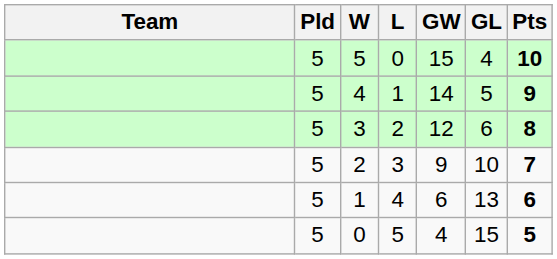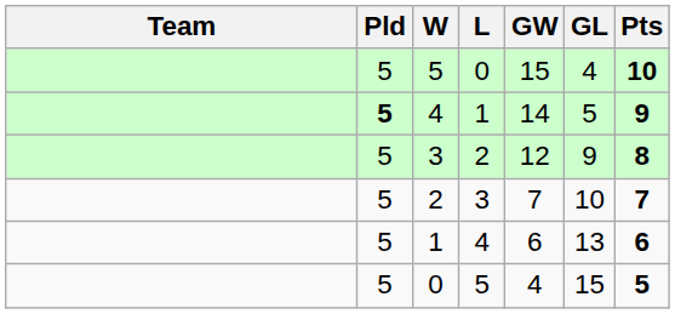row 3 | Pld: normal -> bold
row 4 | GL: 6 -> 9
row 5 | GW: 9 -> 7
